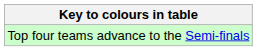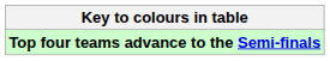row 2 | column 1: normal -> bold
